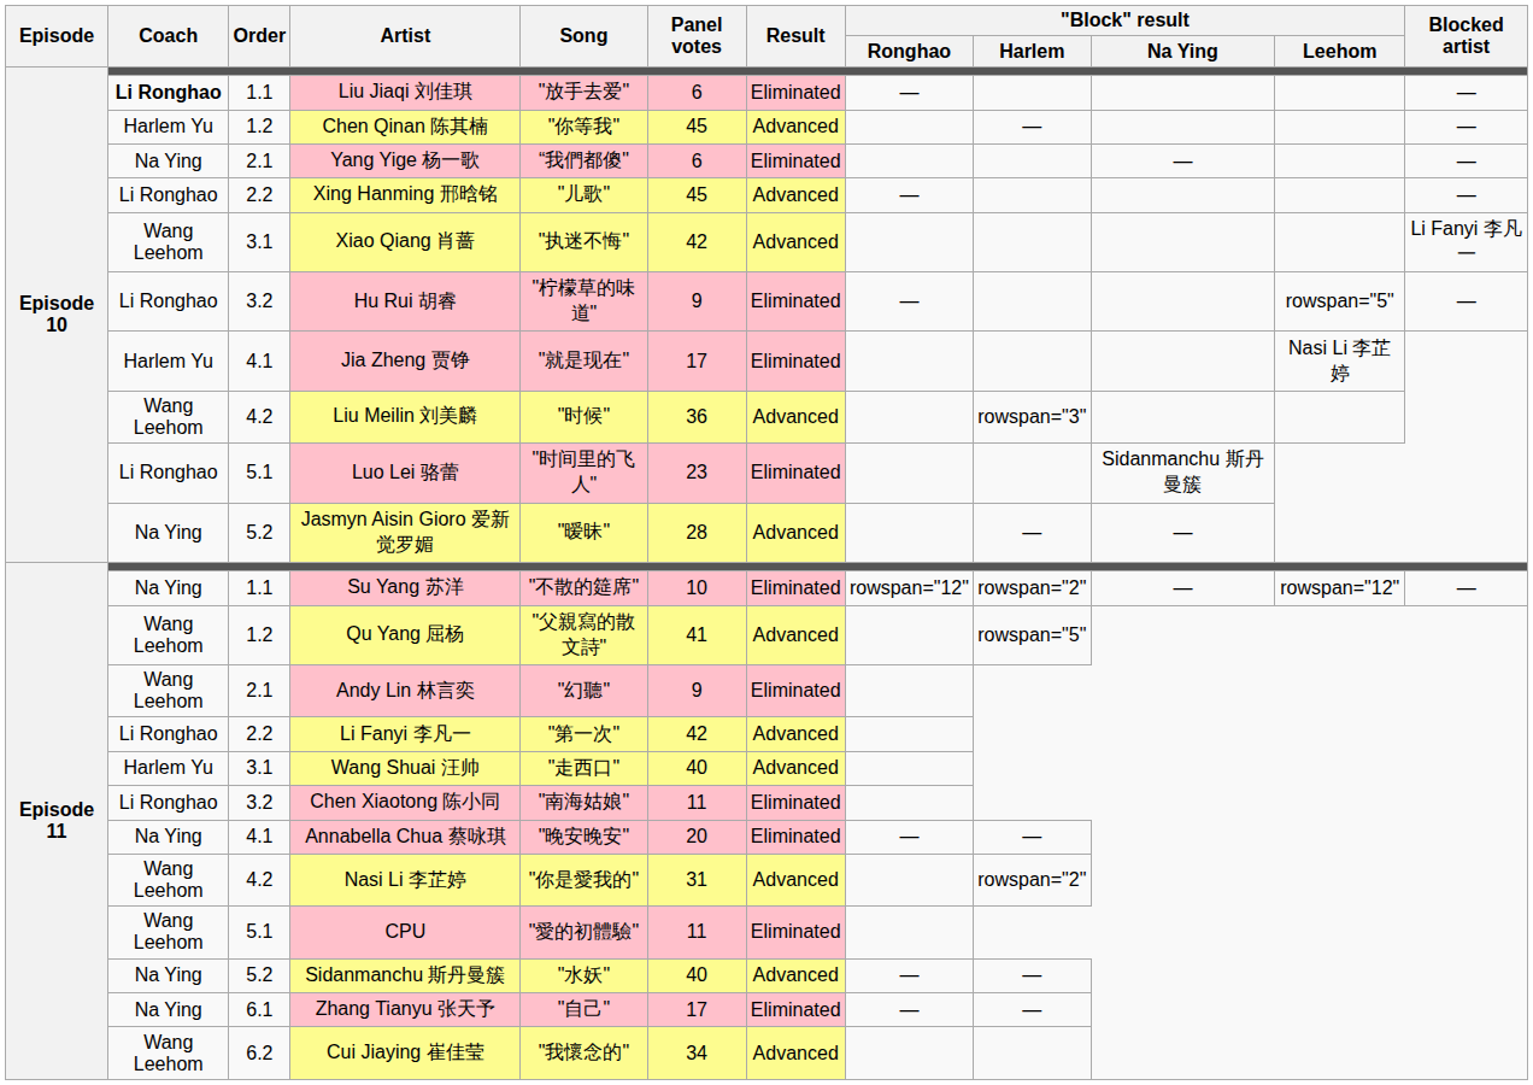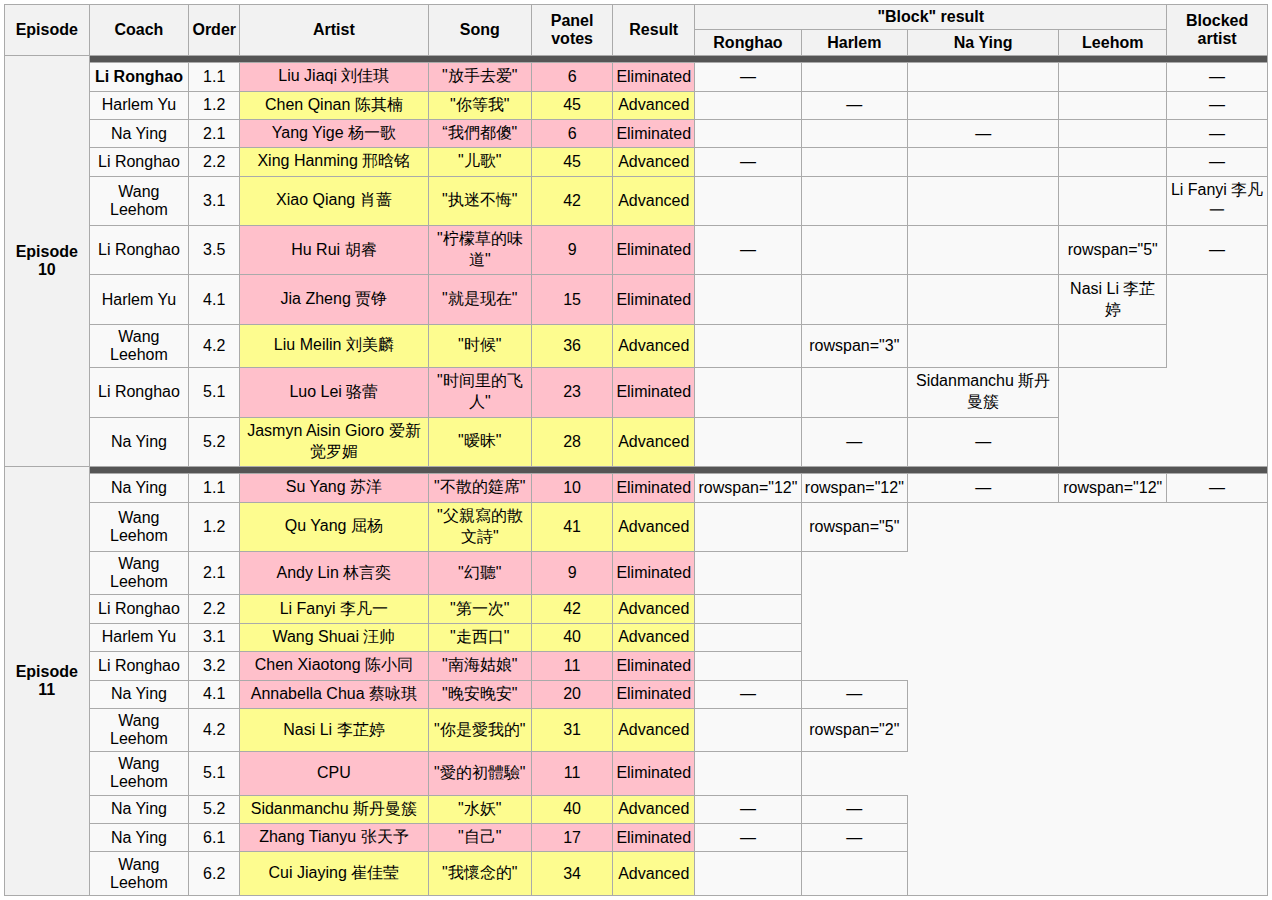Hu Rui 胡睿 | Order: 3.2 -> 3.5
Jia Zheng 贾铮 | Panel votes: 17 -> 15
Su Yang 苏洋 | "Block" result / Harlem: rowspan="2" -> rowspan="12"
